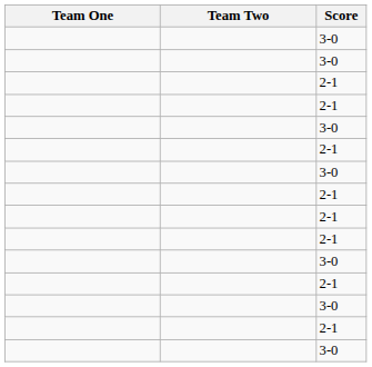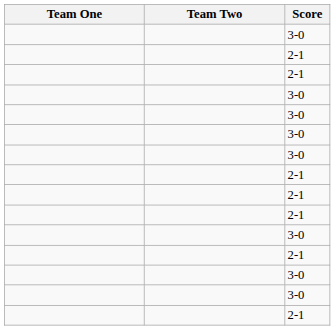row 3 | Score: 3-0 -> 2-1
row 5 | Score: 2-1 -> 3-0
row 7 | Score: 2-1 -> 3-0
row 15 | Score: 2-1 -> 3-0
row 16 | Score: 3-0 -> 2-1
